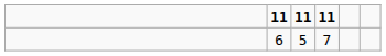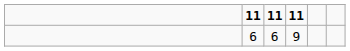row 2 | column 3: 5 -> 6
row 2 | column 4: 7 -> 9
